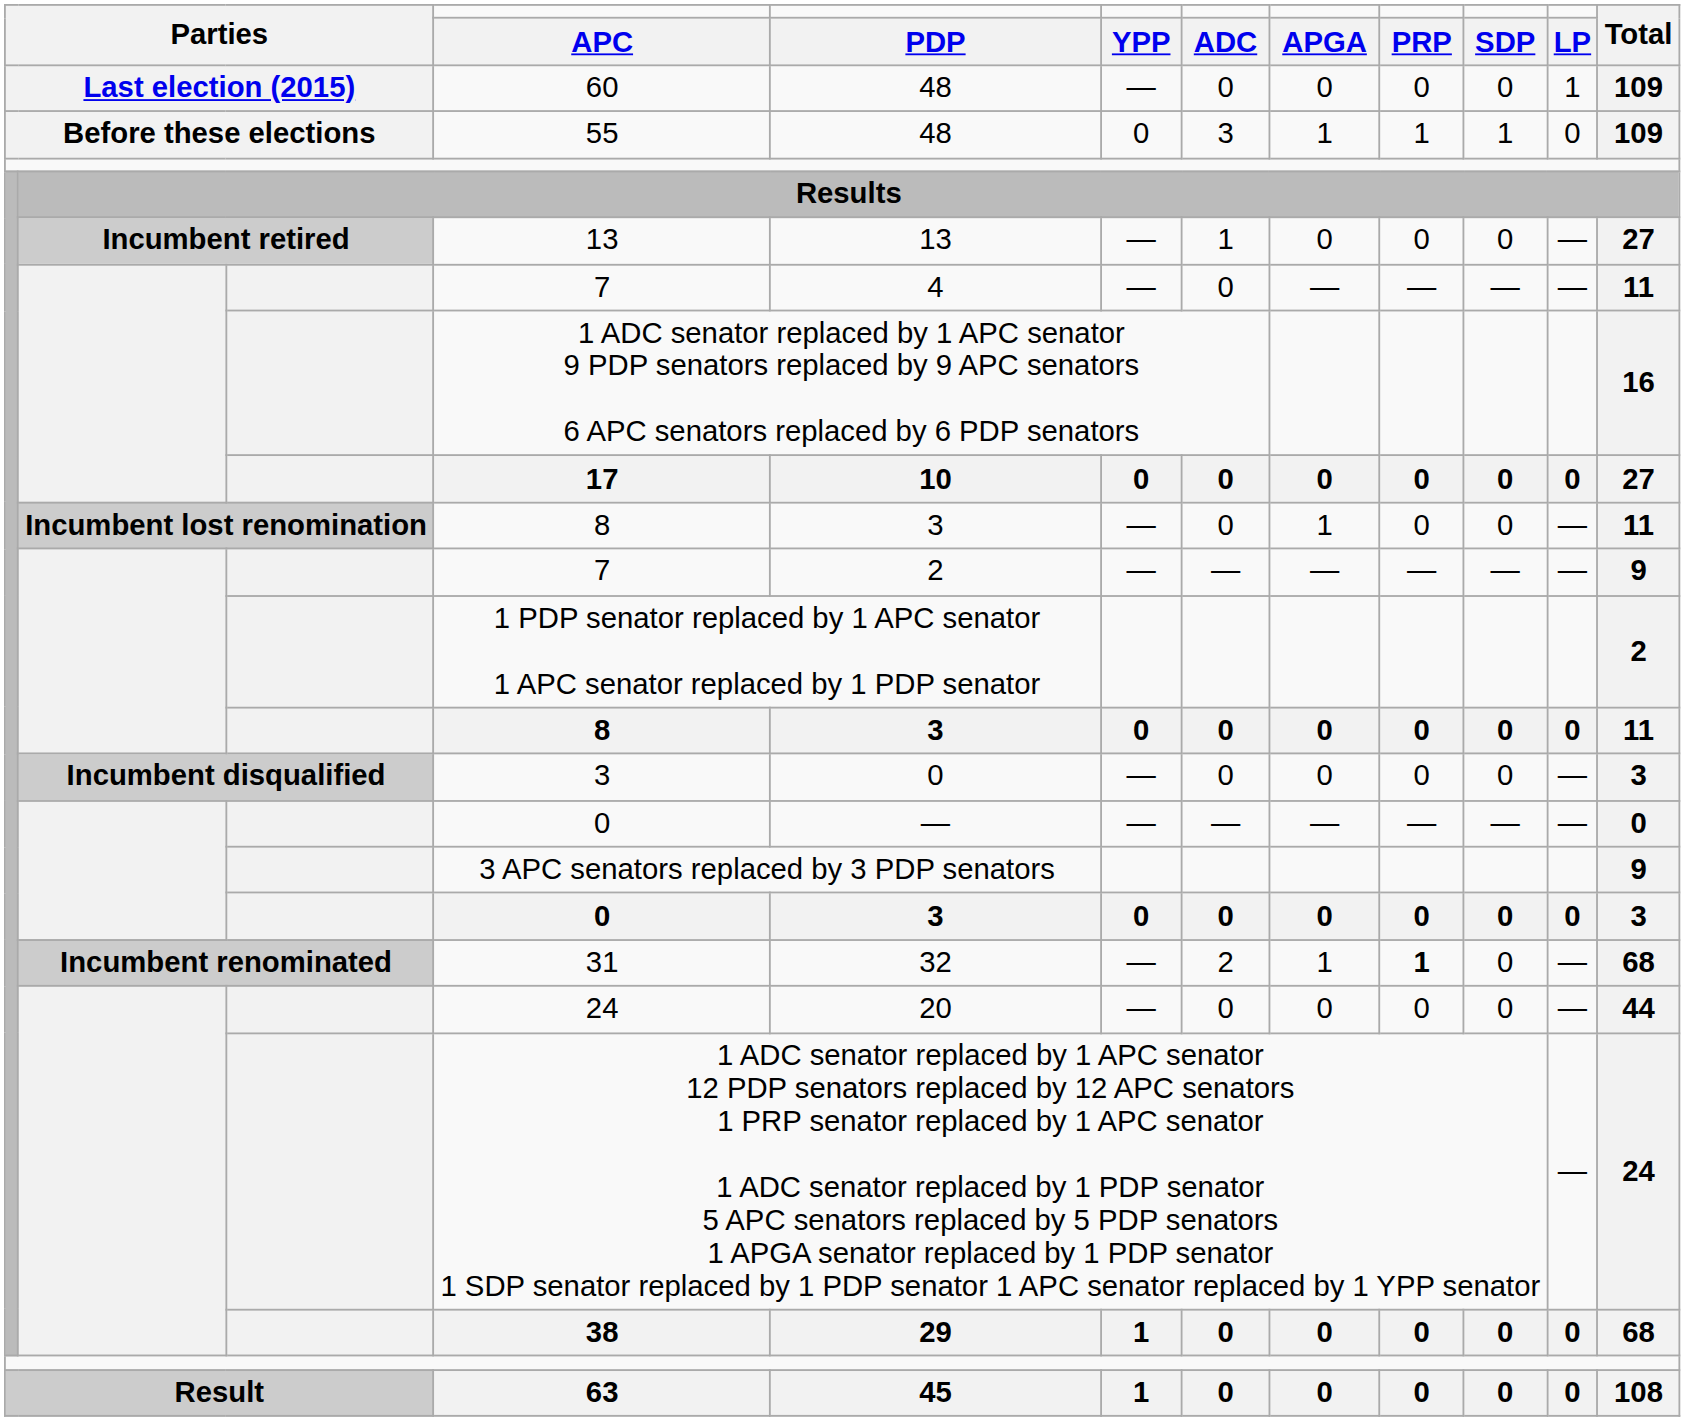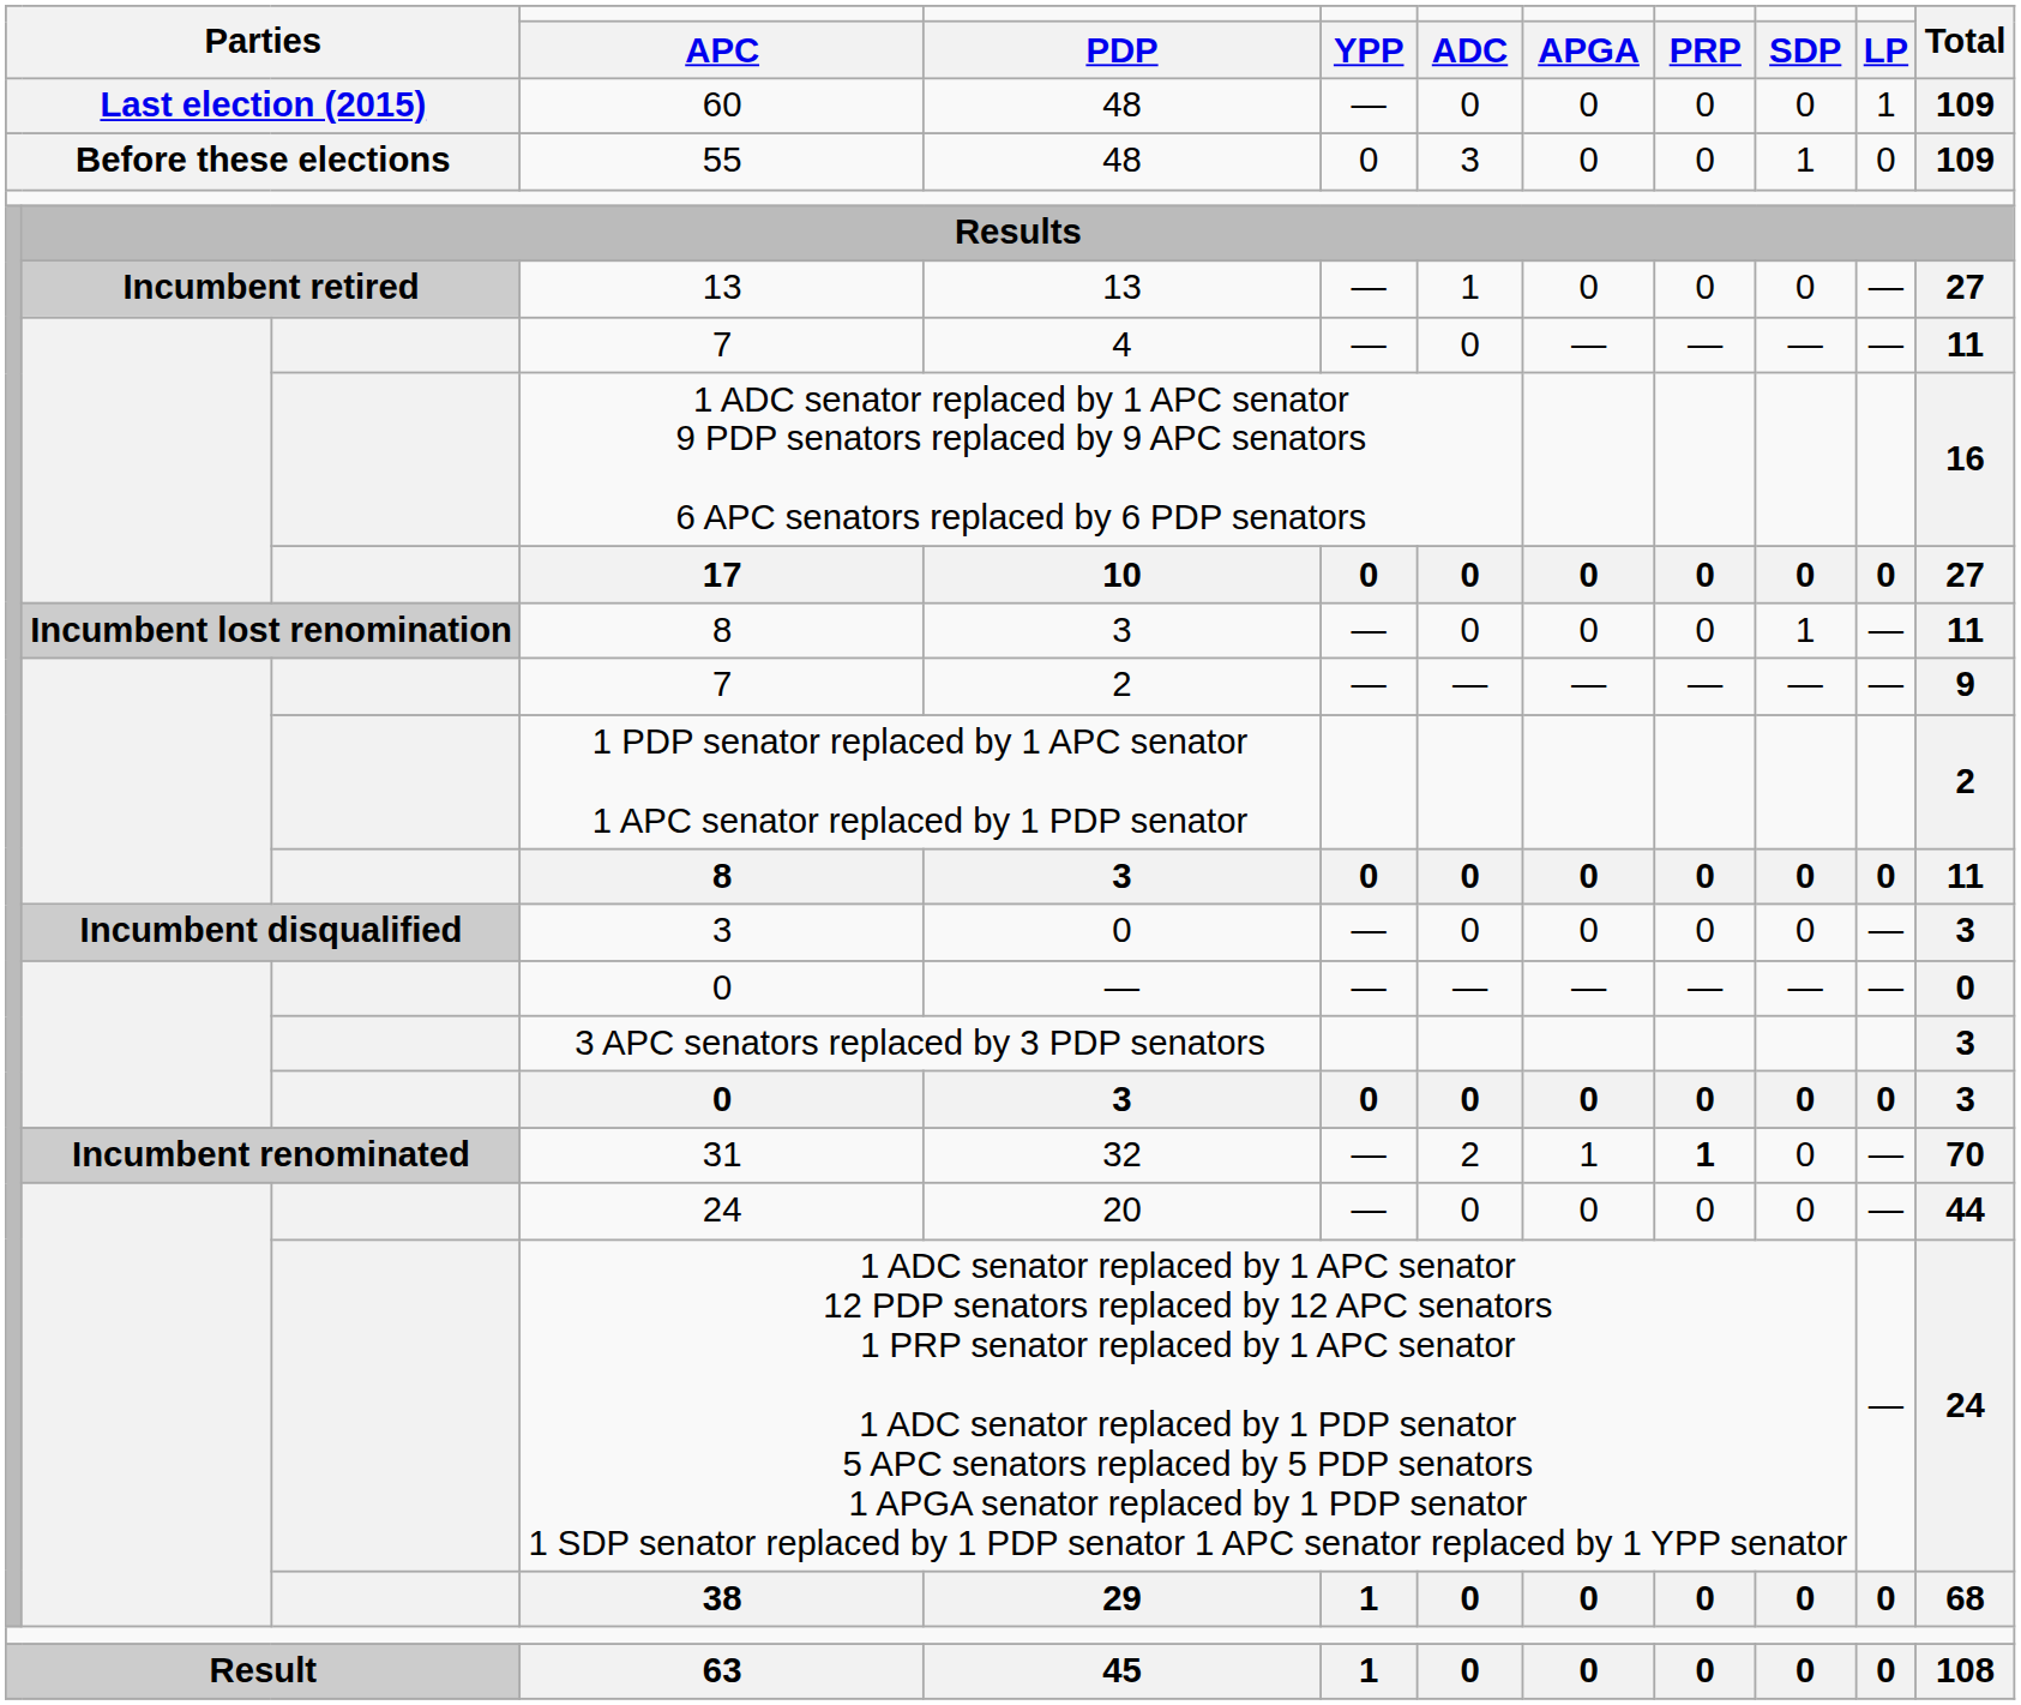55 | APGA: 1 -> 0
55 | PRP: 1 -> 0
Incumbent lost renomination / 8 | APGA: 1 -> 0
Incumbent lost renomination / 8 | SDP: 0 -> 1
3 APC senators replaced by 3 PDP senators | Total: 9 -> 3
31 | Total: 68 -> 70
